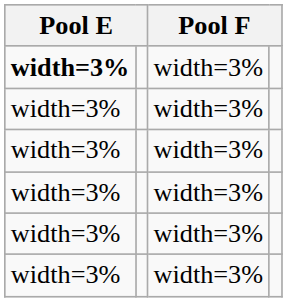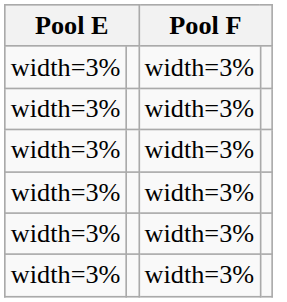row 2 | column 1: bold -> normal
